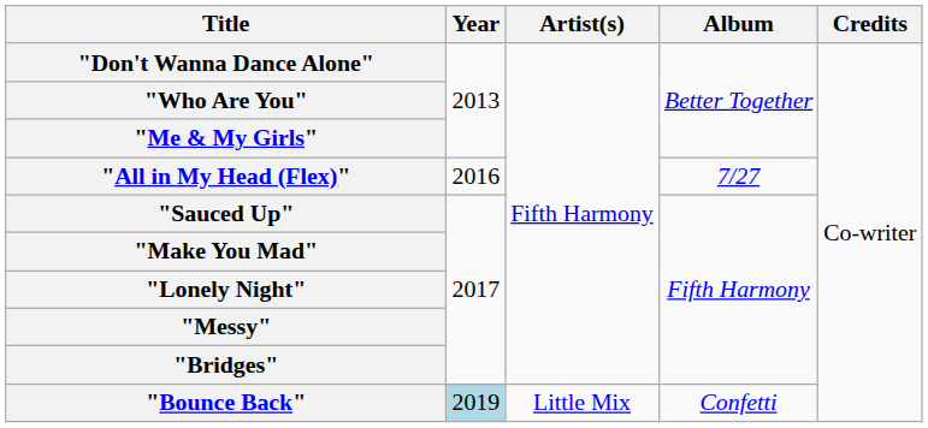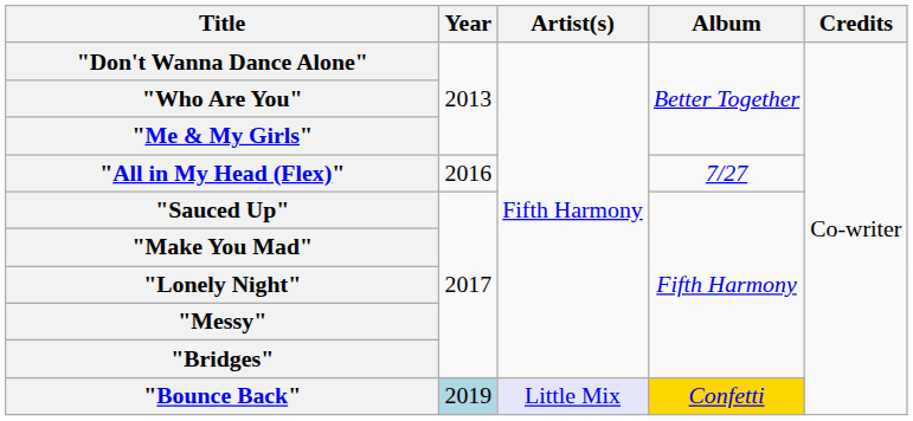"Bounce Back" | Artist(s): no background -> lavender background
"Bounce Back" | Album: no background -> gold background
